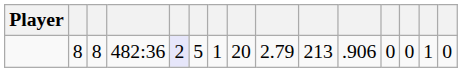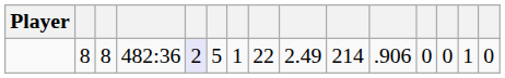row 2 | column 8: 20 -> 22
row 2 | column 9: 2.79 -> 2.49
row 2 | column 10: 213 -> 214
